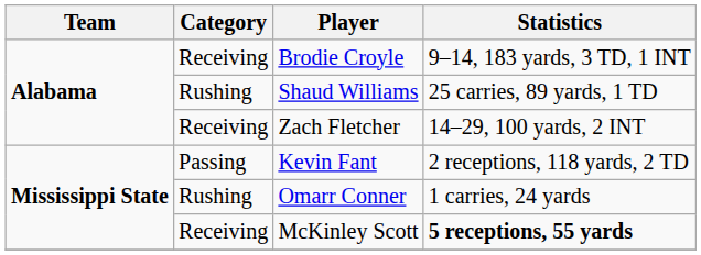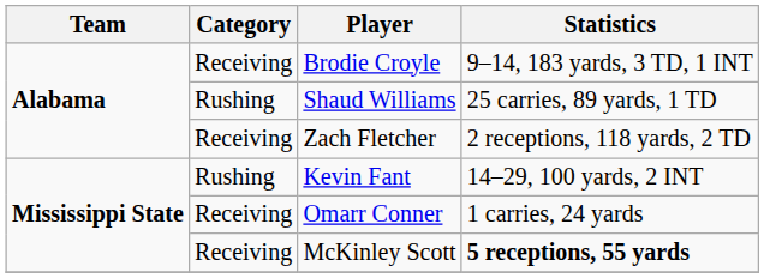Zach Fletcher | Statistics: 14–29, 100 yards, 2 INT -> 2 receptions, 118 yards, 2 TD
Kevin Fant | Category: Passing -> Rushing
Kevin Fant | Statistics: 2 receptions, 118 yards, 2 TD -> 14–29, 100 yards, 2 INT
Omarr Conner | Category: Rushing -> Receiving
